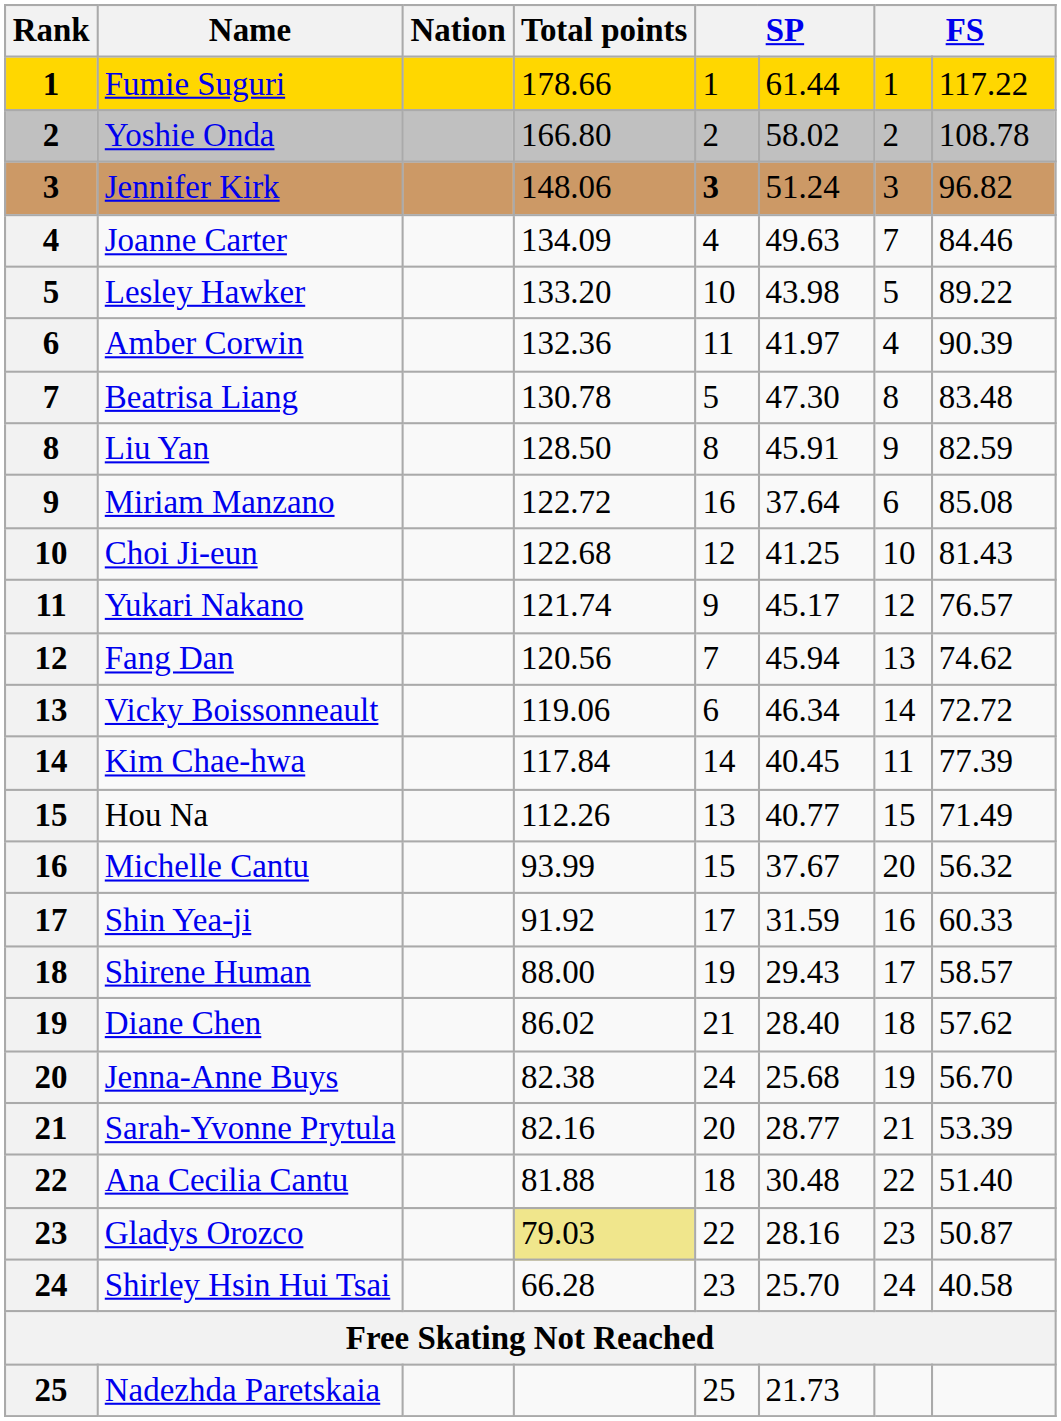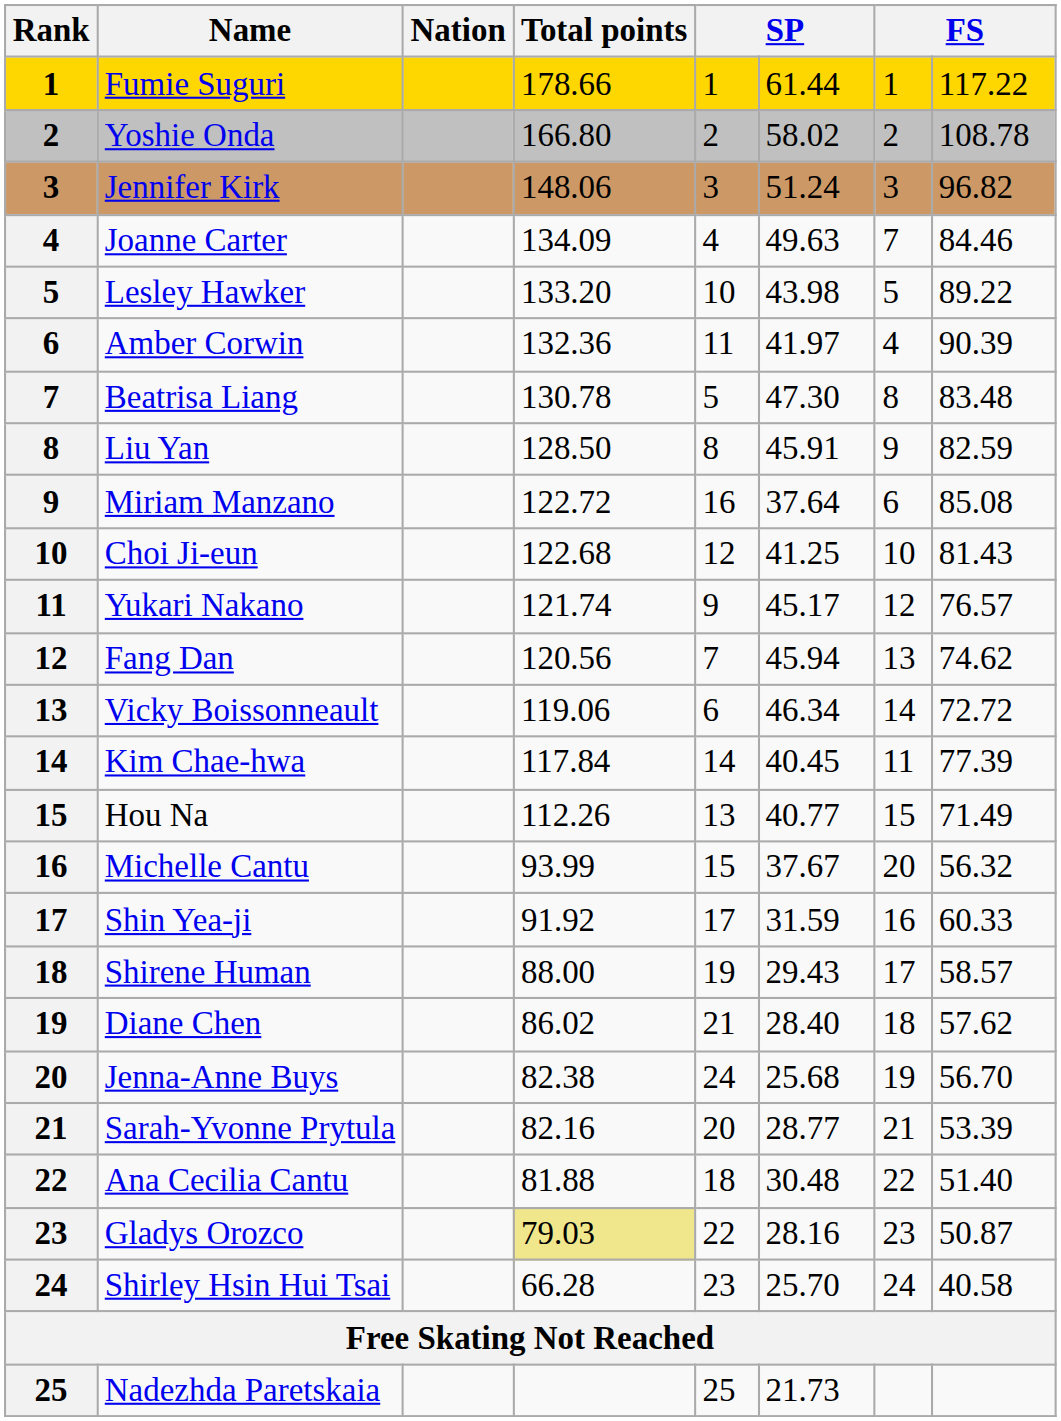Jennifer Kirk | column 5: bold -> normal
